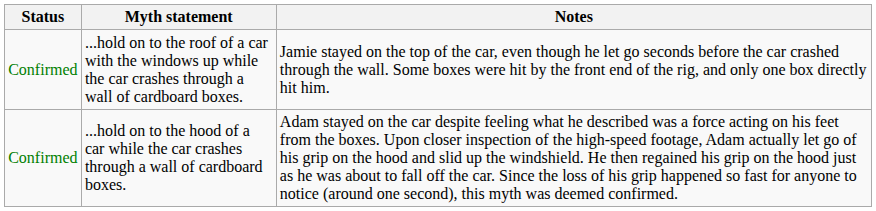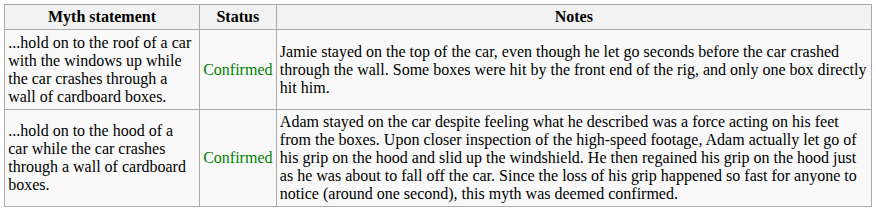columns swapped: Myth statement <-> Status
